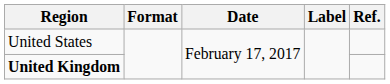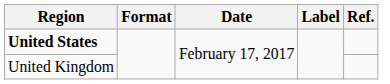United States | Region: normal -> bold
United Kingdom | Region: bold -> normal
